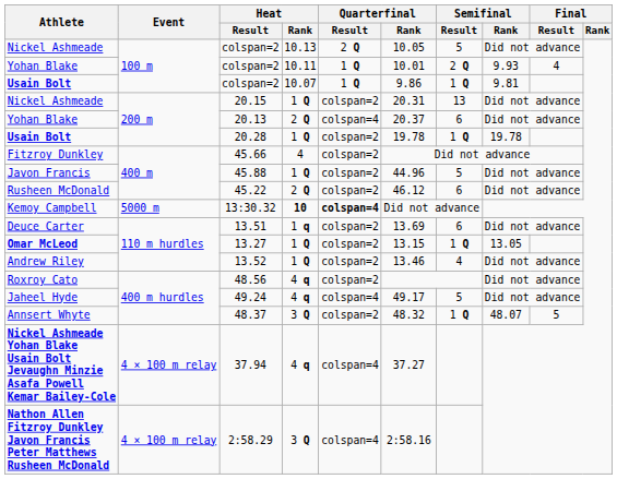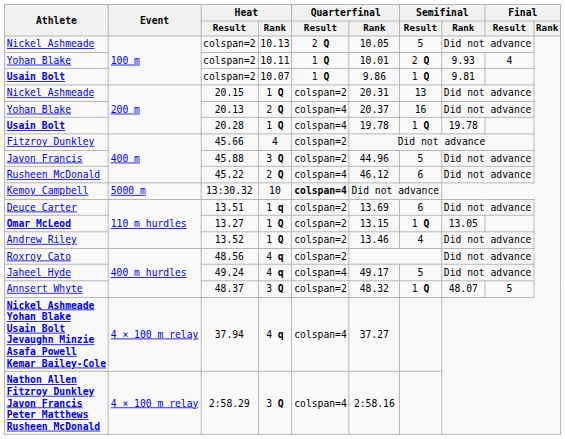20.13 | Semifinal / Result: 6 -> 16
20.28 | Quarterfinal / Result: colspan=2 -> colspan=4
45.88 | Heat / Rank: 1 Q -> 3 Q
45.22 | Quarterfinal / Result: colspan=2 -> colspan=4
13:30.32 | Heat / Rank: bold -> normal
